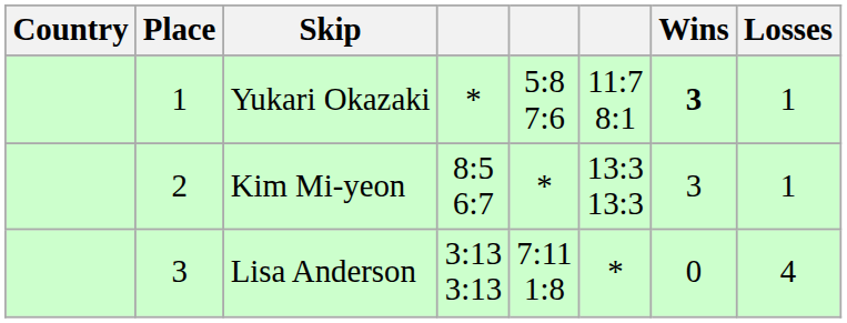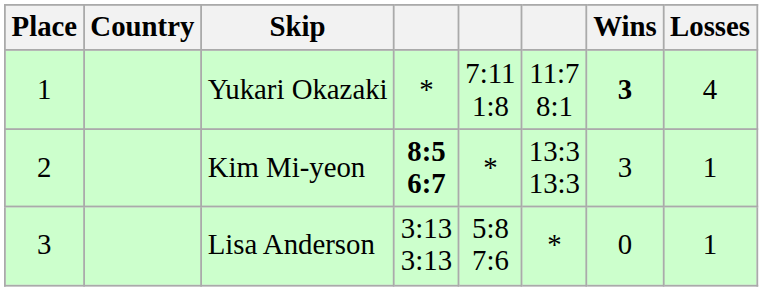columns swapped: Place <-> Country
Yukari Okazaki | column 5: 5:8 7:6 -> 7:11 1:8
Yukari Okazaki | Losses: 1 -> 4
Kim Mi-yeon | column 4: normal -> bold
Lisa Anderson | column 5: 7:11 1:8 -> 5:8 7:6
Lisa Anderson | Losses: 4 -> 1
